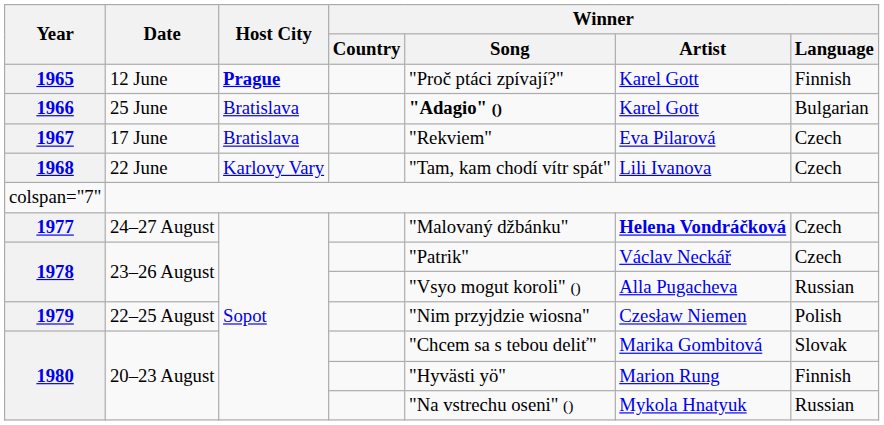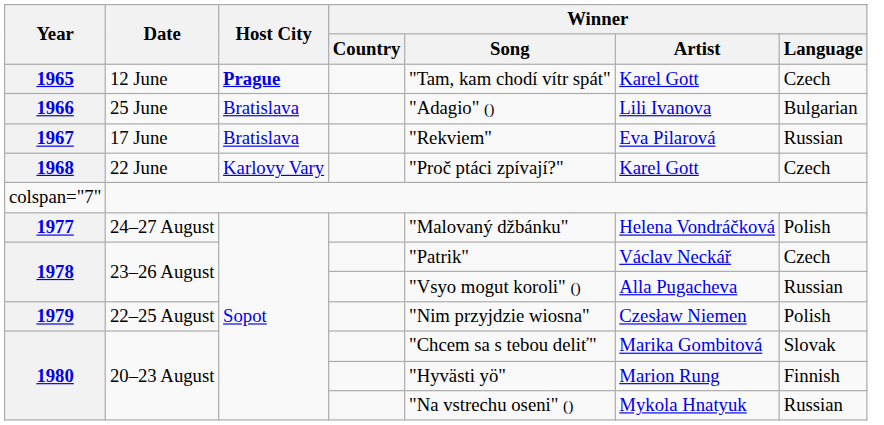1965 | Winner / Song: "Proč ptáci zpívají?" -> "Tam, kam chodí vítr spát"
1965 | Winner / Language: Finnish -> Czech
1966 | Winner / Song: bold -> normal
1966 | Winner / Artist: Karel Gott -> Lili Ivanova
1967 | Winner / Language: Czech -> Russian
1968 | Winner / Song: "Tam, kam chodí vítr spát" -> "Proč ptáci zpívají?"
1968 | Winner / Artist: Lili Ivanova -> Karel Gott
1977 | Winner / Artist: bold -> normal
1977 | Winner / Language: Czech -> Polish
